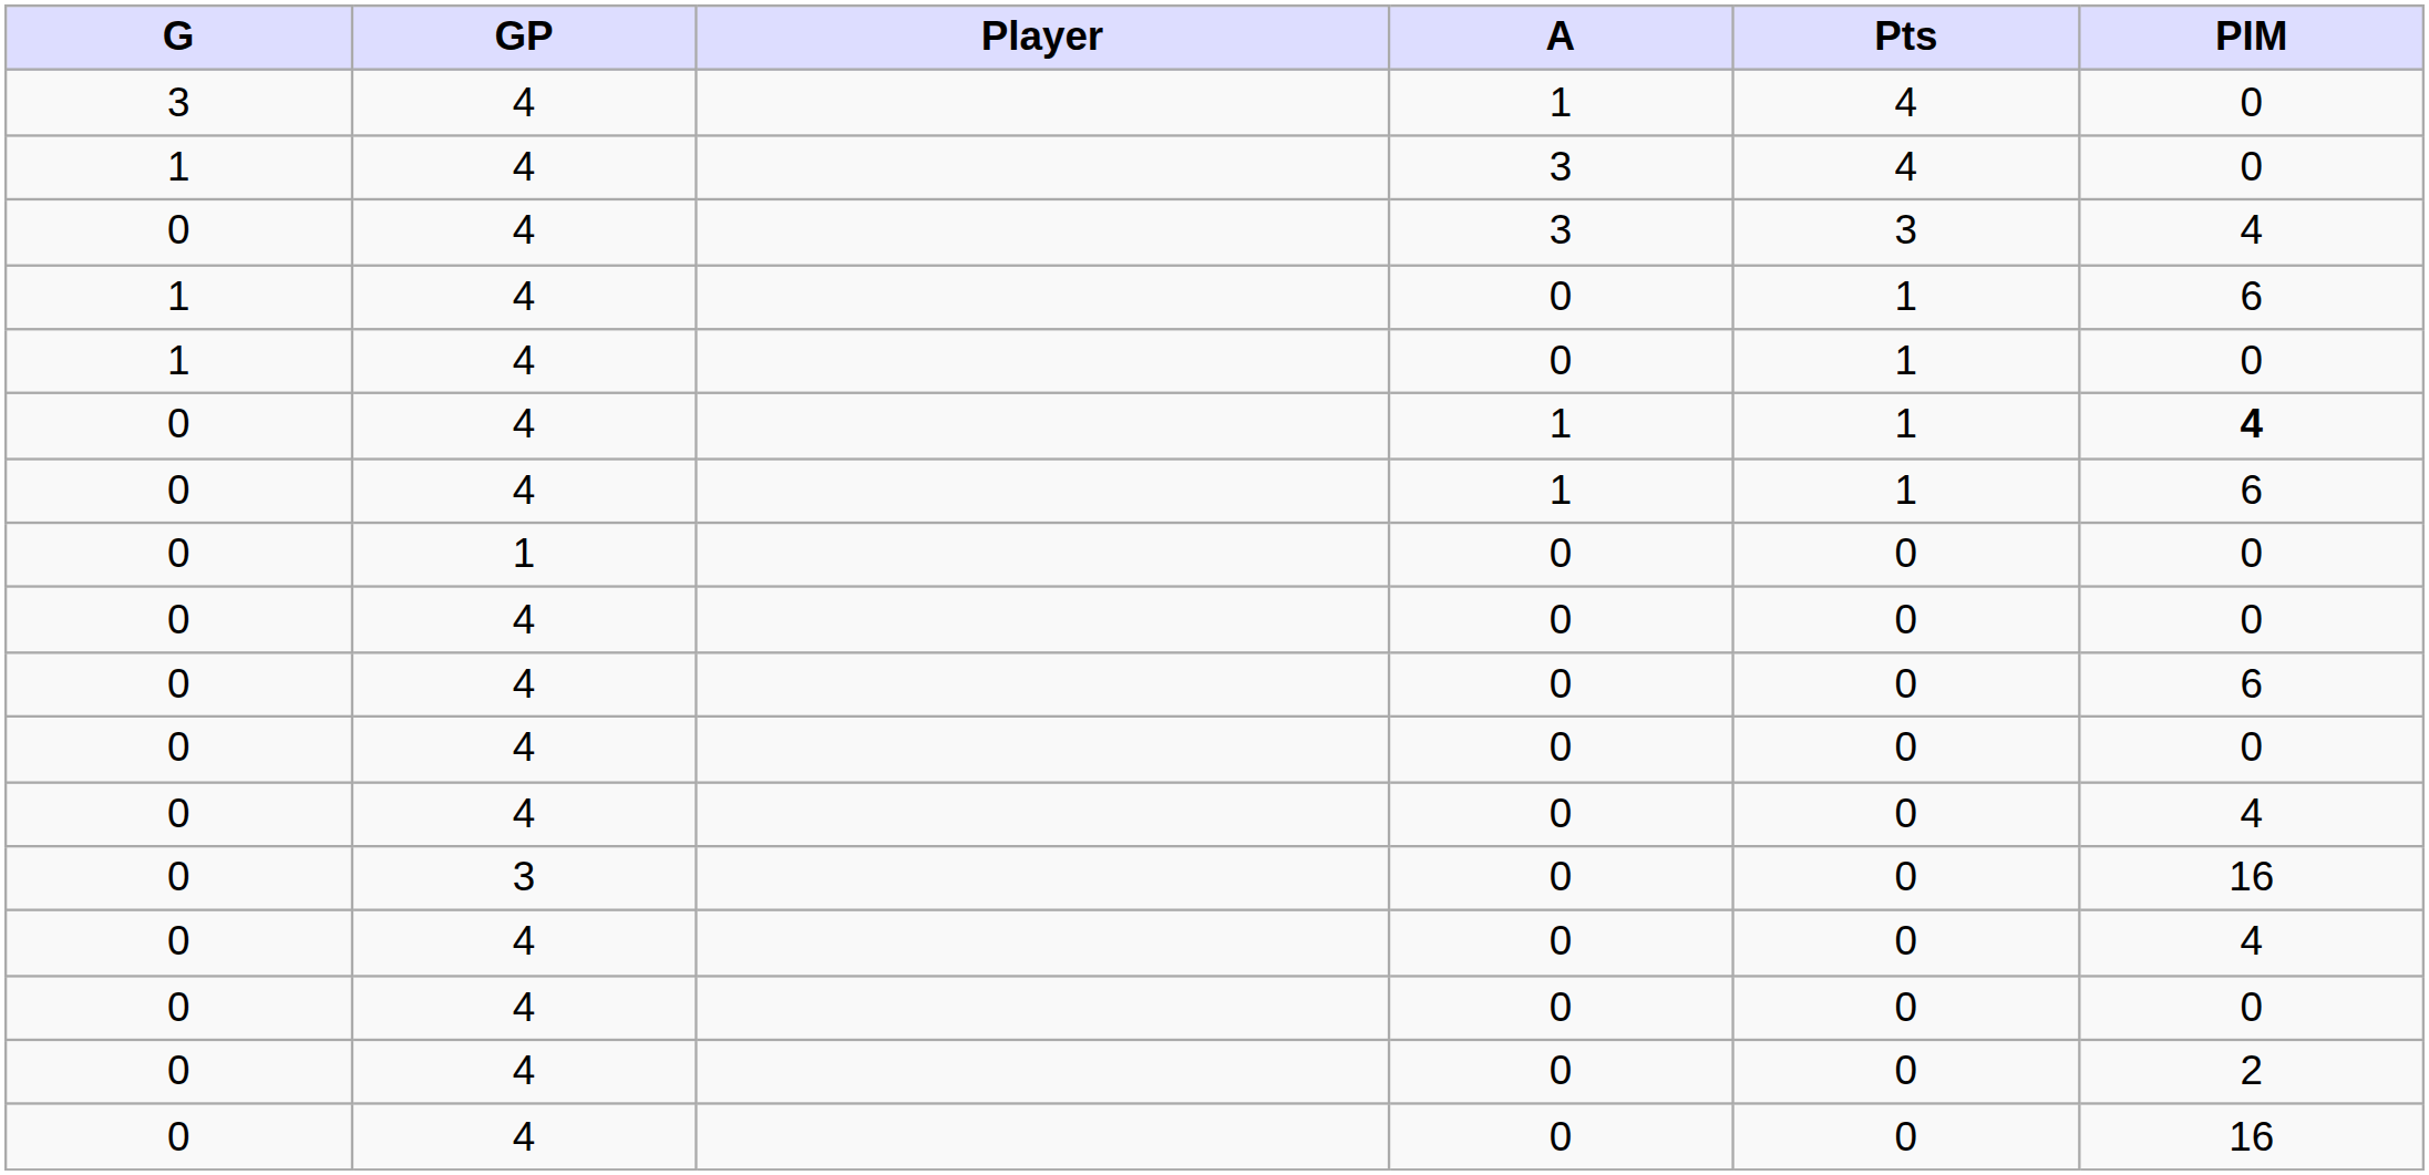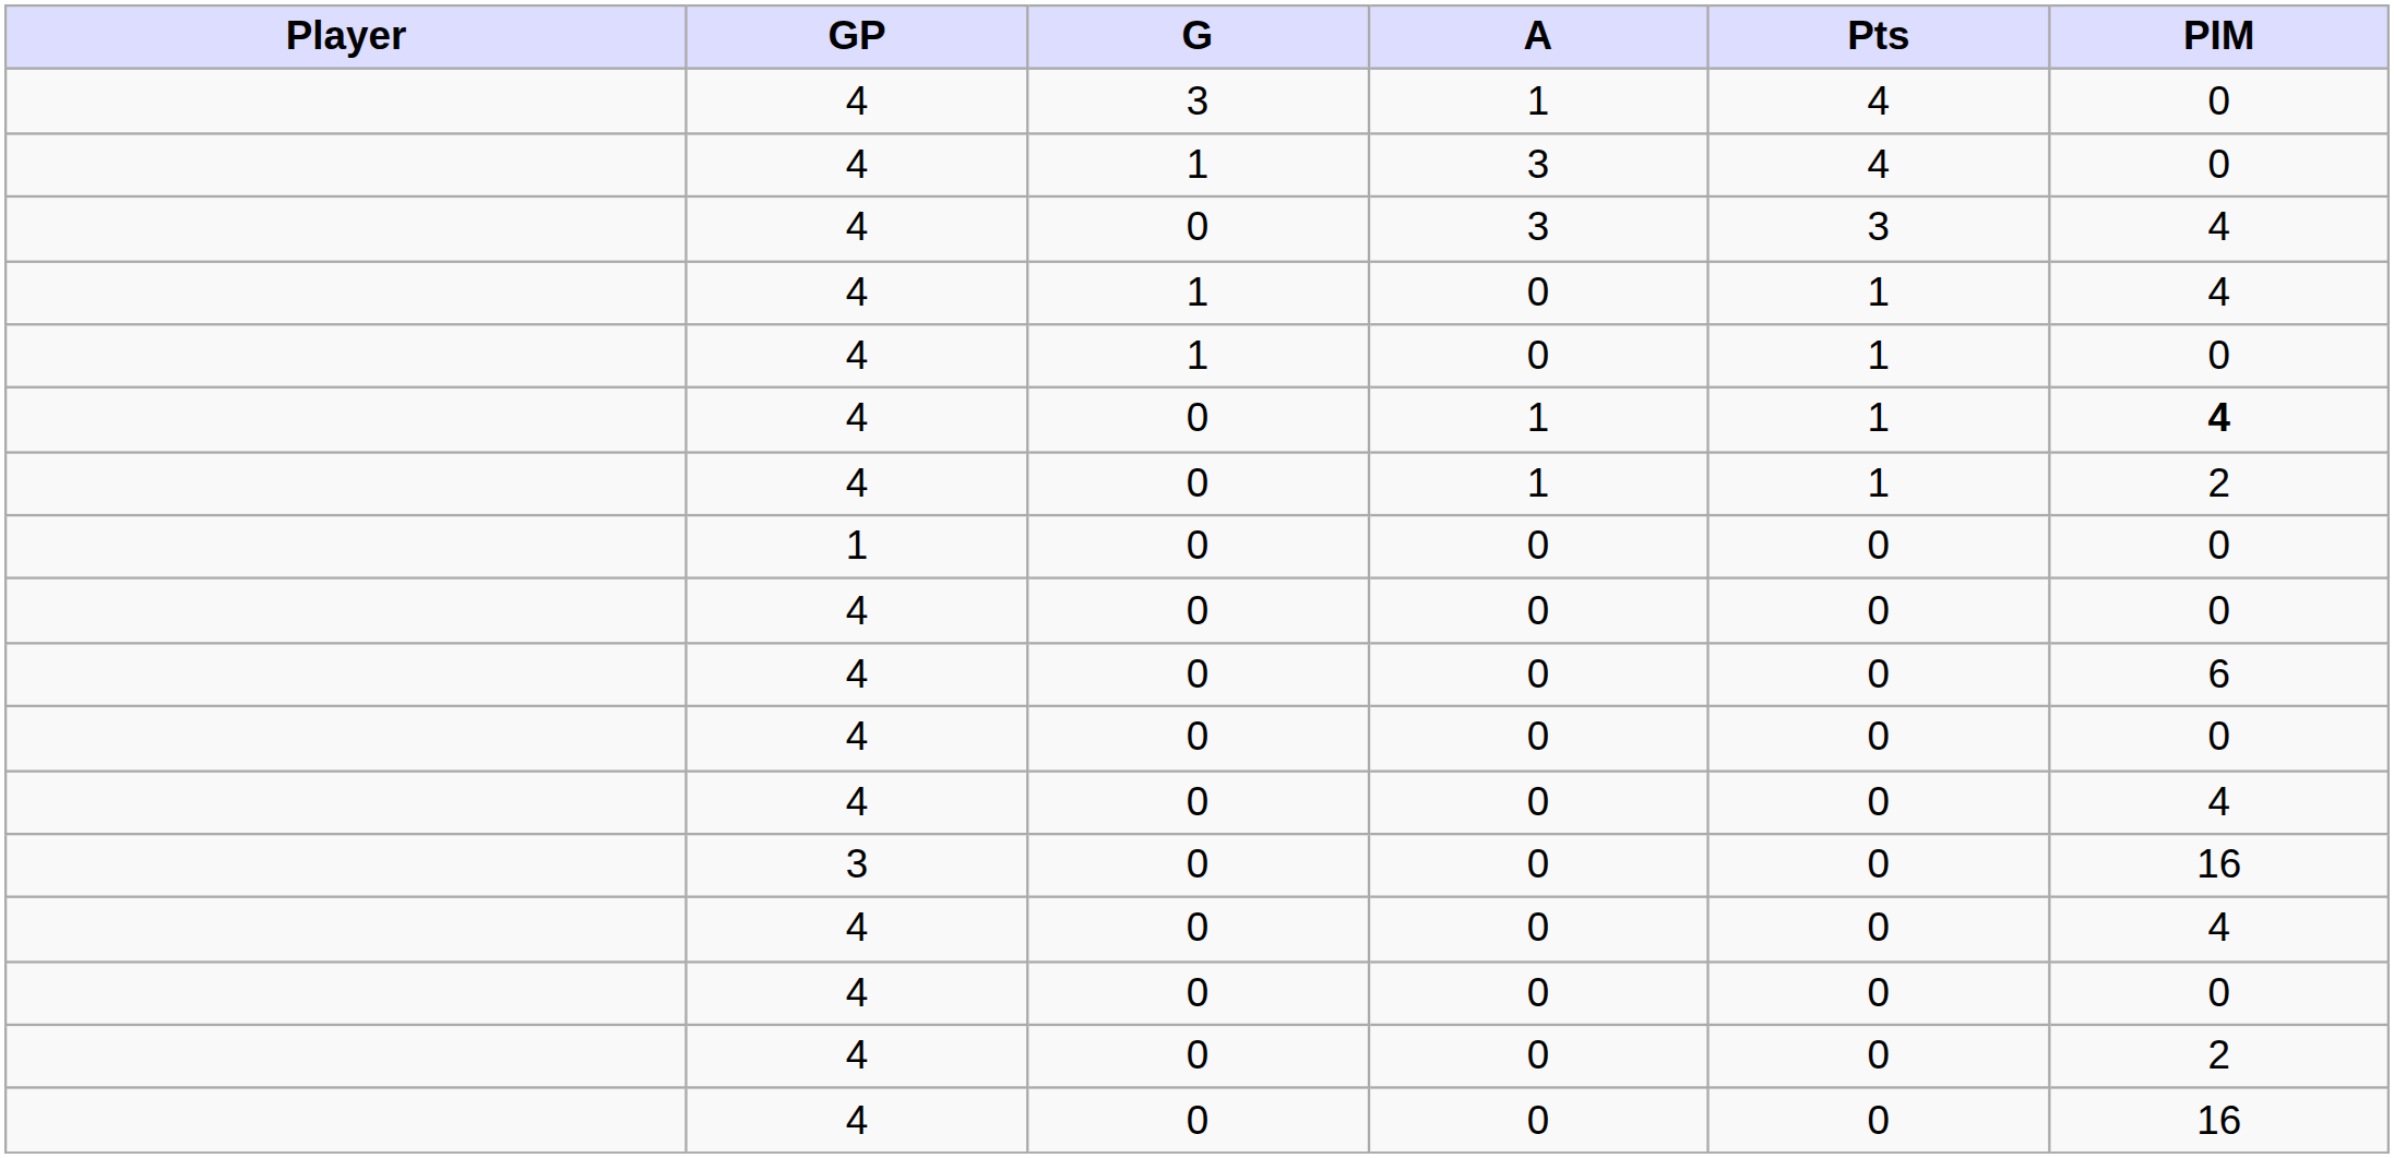columns swapped: Player <-> G
row 5 | PIM: 6 -> 4
row 8 | PIM: 6 -> 2
